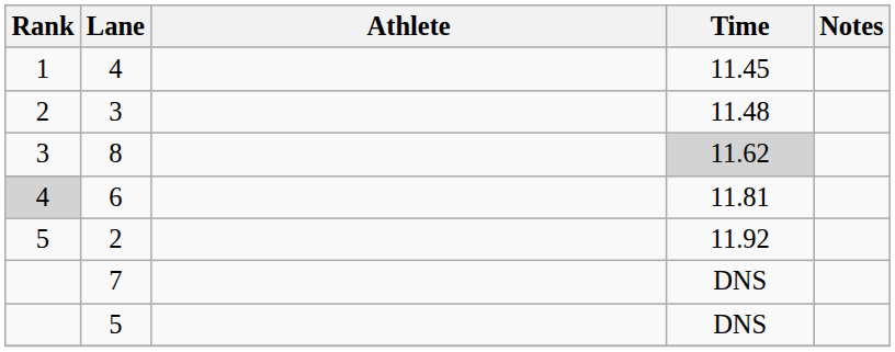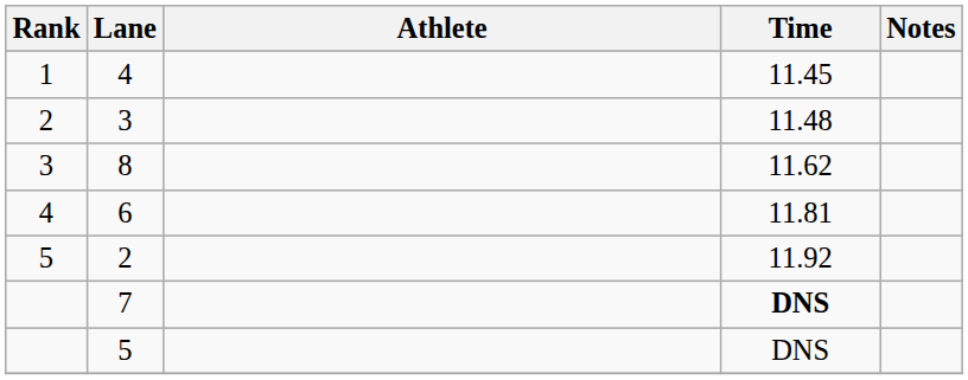8 | Time: lightgrey background -> no background
6 | Rank: lightgrey background -> no background
7 | Time: normal -> bold
